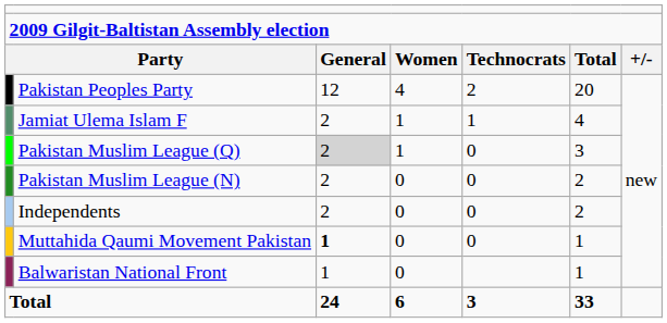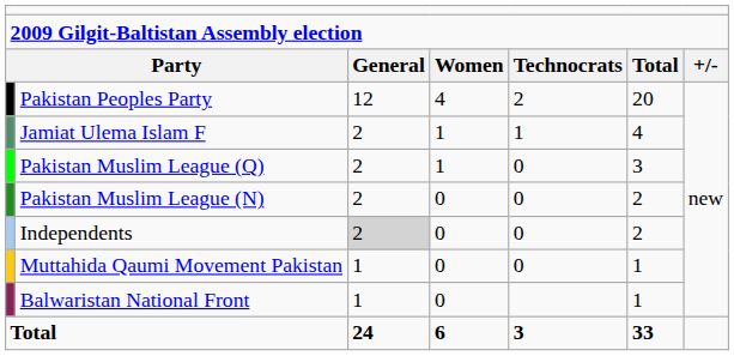Pakistan Muslim League (Q) | column 3: lightgrey background -> no background
Independents | column 3: no background -> lightgrey background
Muttahida Qaumi Movement Pakistan | column 3: bold -> normal
